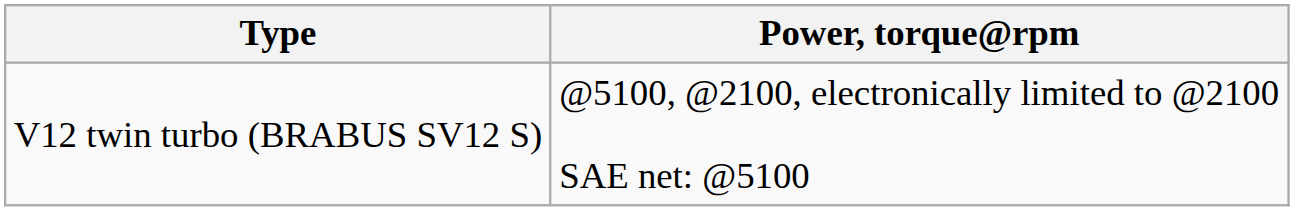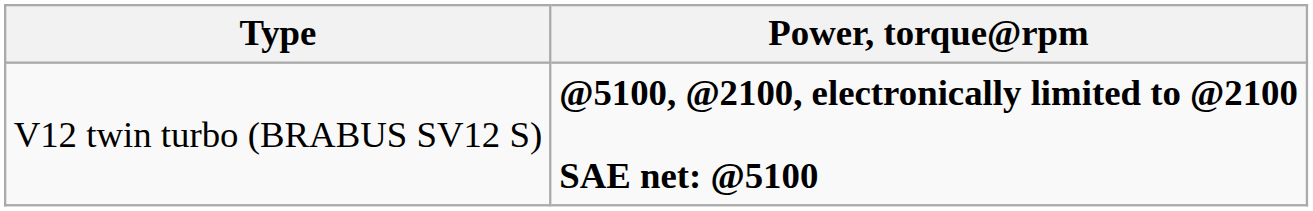V12 twin turbo (BRABUS SV12 S) | Power, torque@rpm: normal -> bold
